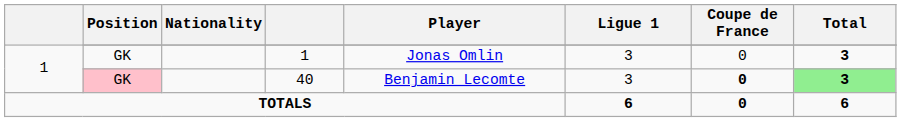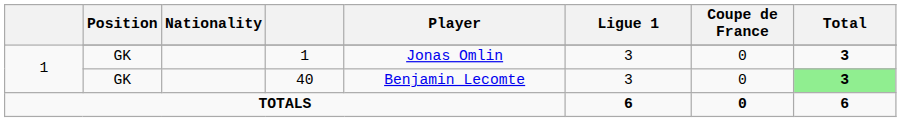40 | Position: pink background -> no background
40 | Coupe de France: bold -> normal
